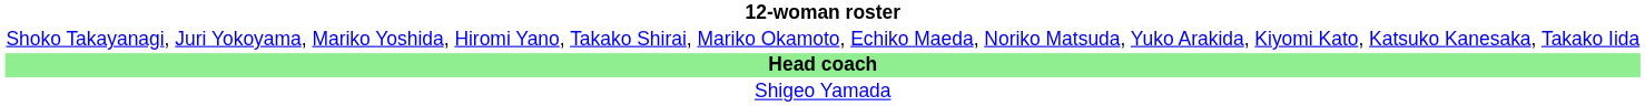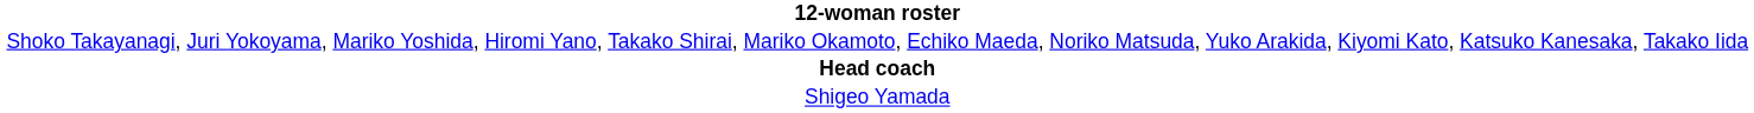row 3 | column 1: lightgreen background -> no background
